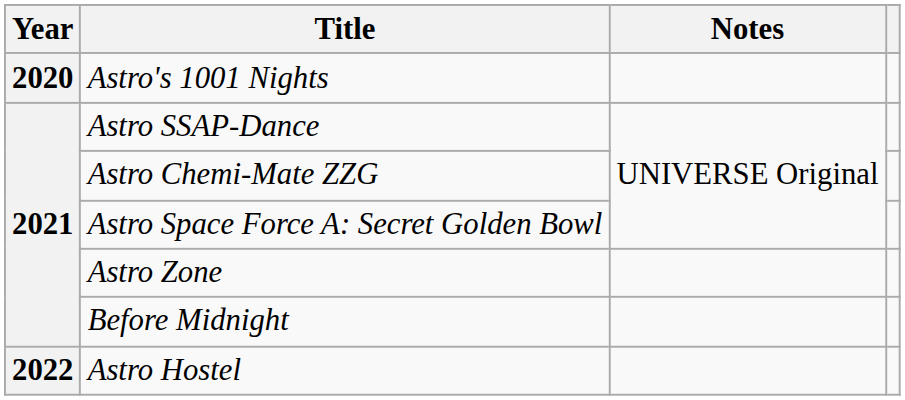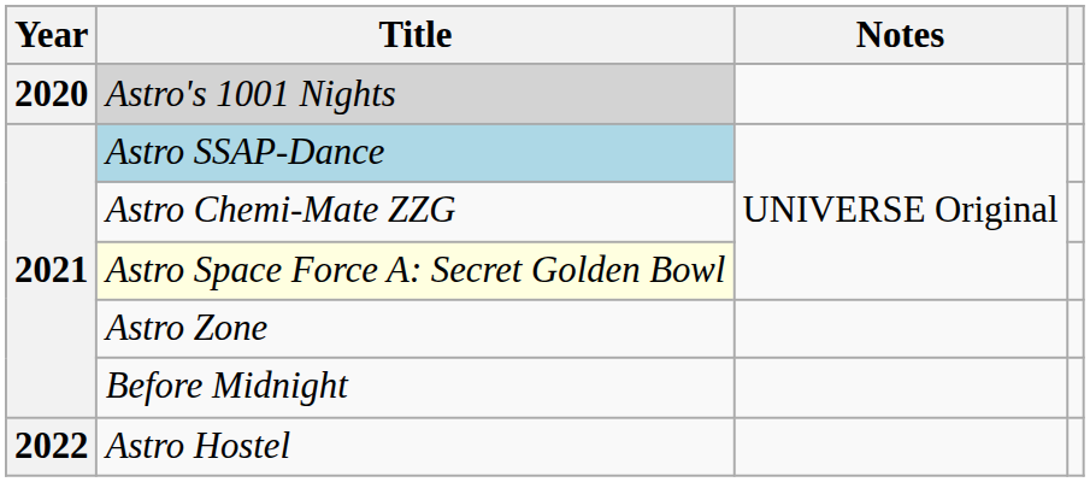Astro's 1001 Nights | Title: no background -> lightgrey background
Astro SSAP-Dance | Title: no background -> lightblue background
Astro Space Force A: Secret Golden Bowl | Title: no background -> lightyellow background
